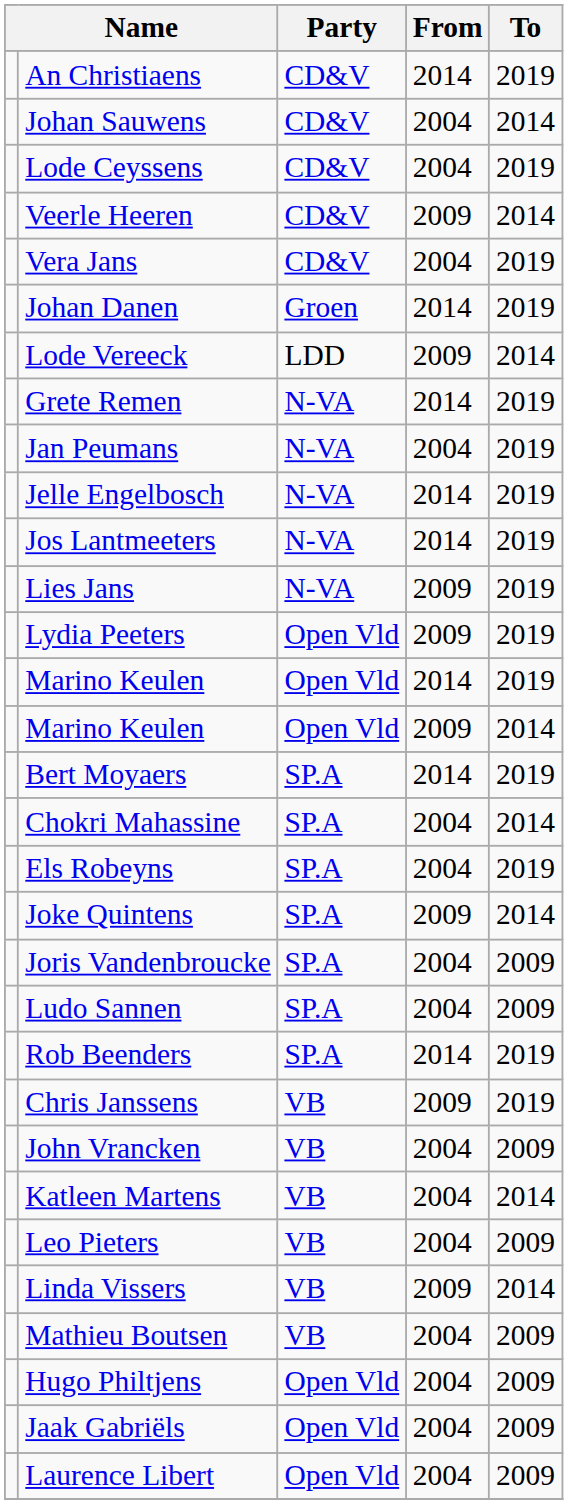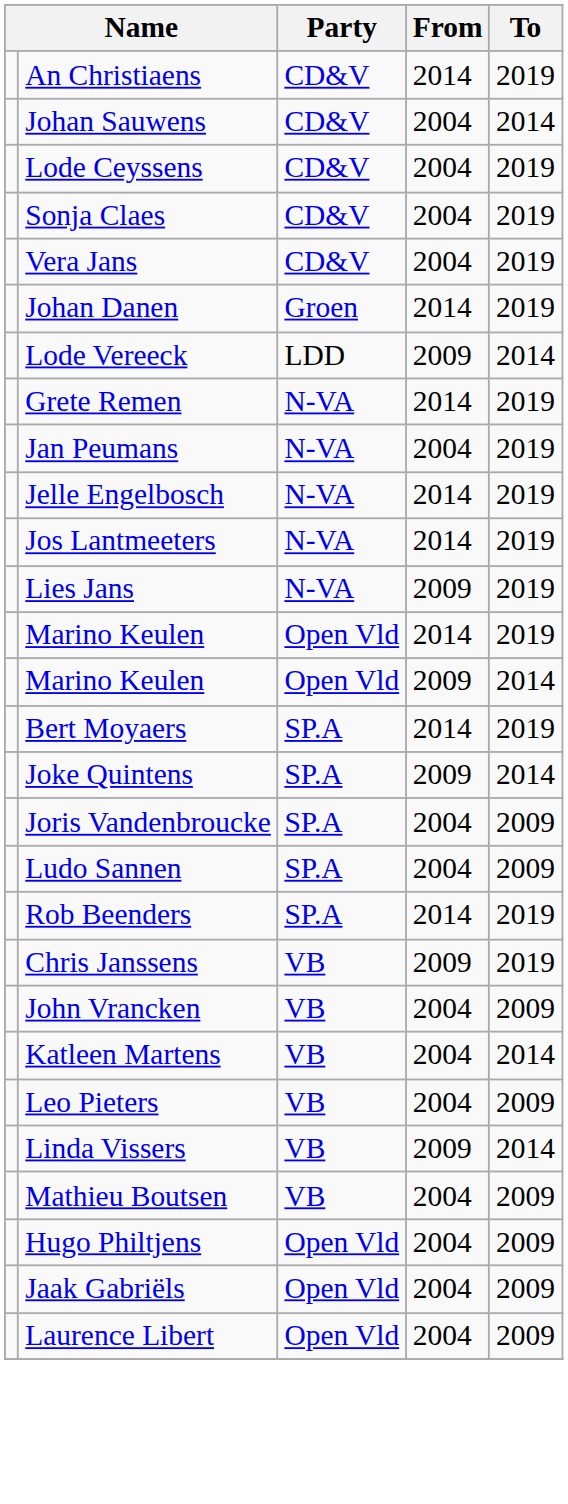+ row: Sonja Claes | CD&V | 2004 | 2019
- row: Veerle Heeren | CD&V | 2009 | 2014
- row: Lydia Peeters | Open Vld | 2009 | 2019
- row: Chokri Mahassine | SP.A | 2004 | 2014
- row: Els Robeyns | SP.A | 2004 | 2019
